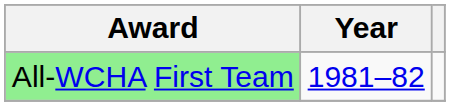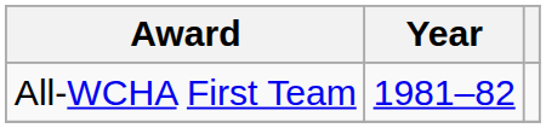row 2 | Award: lightgreen background -> no background
